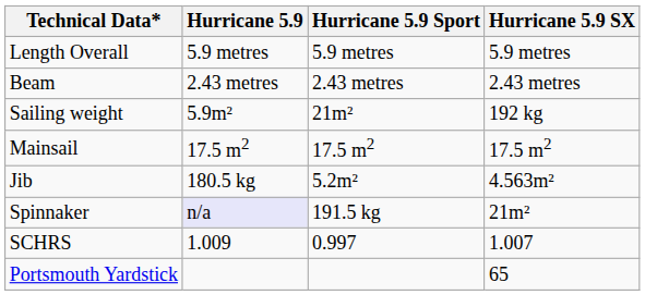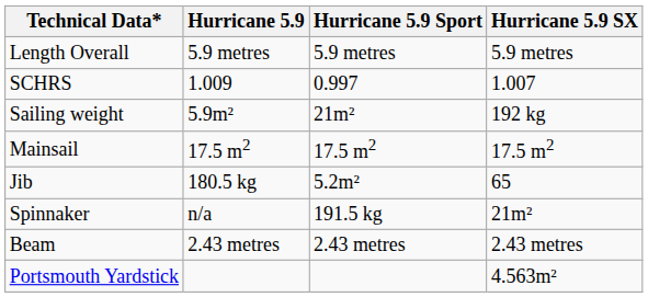rows swapped: Beam <-> SCHRS
Jib | Hurricane 5.9 SX: 4.563m² -> 65
Spinnaker | Hurricane 5.9: lavender background -> no background
Portsmouth Yardstick | Hurricane 5.9 SX: 65 -> 4.563m²
